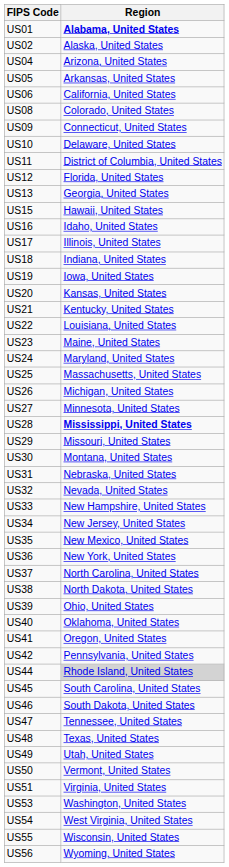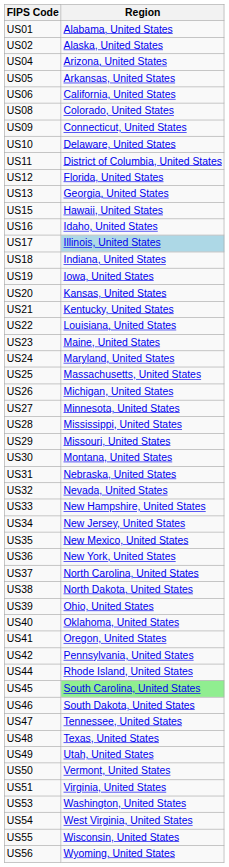US01 | Region: bold -> normal
US17 | Region: no background -> lightblue background
US28 | Region: bold -> normal
US44 | Region: lightgrey background -> no background
US45 | Region: no background -> lightgreen background
